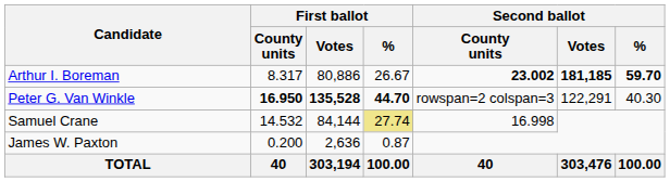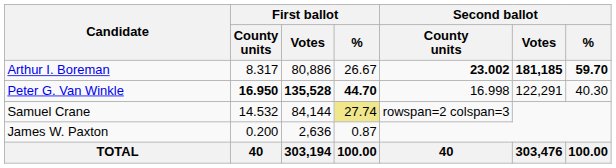Peter G. Van Winkle | Second ballot / County units: rowspan=2 colspan=3 -> 16.998
Samuel Crane | Second ballot / County units: 16.998 -> rowspan=2 colspan=3
